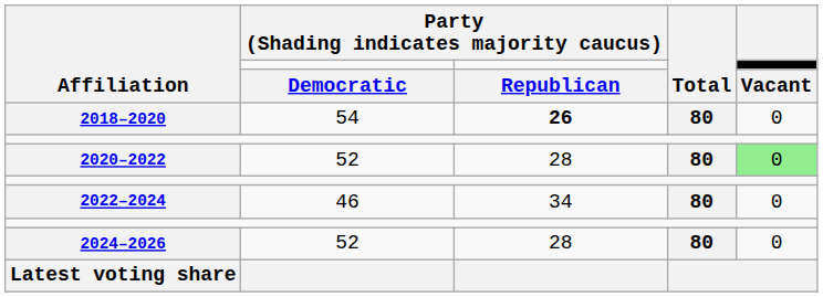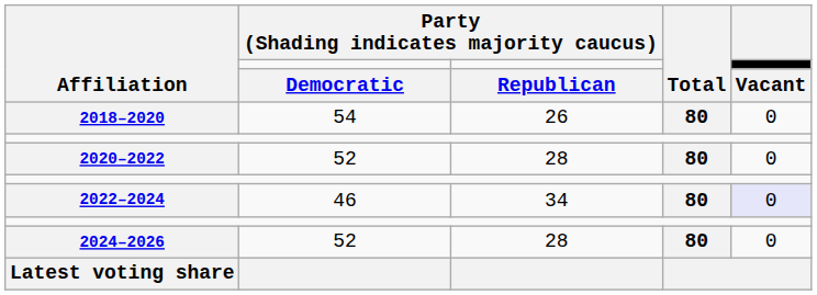2018–2020 | column 3: bold -> normal
2020–2022 | column 5: lightgreen background -> no background
2022–2024 | column 5: no background -> lavender background
